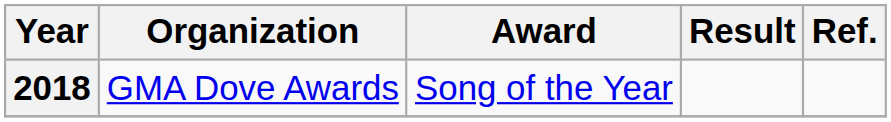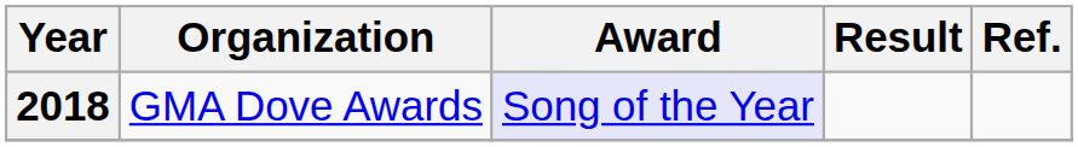2018 | Award: no background -> lavender background
